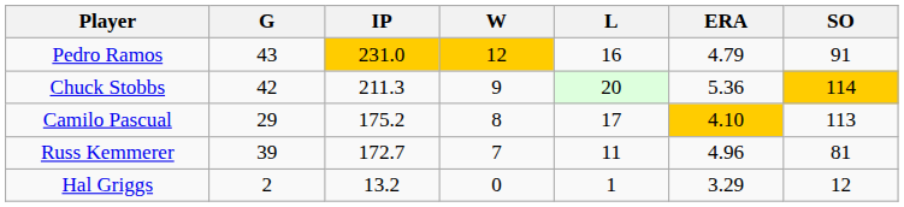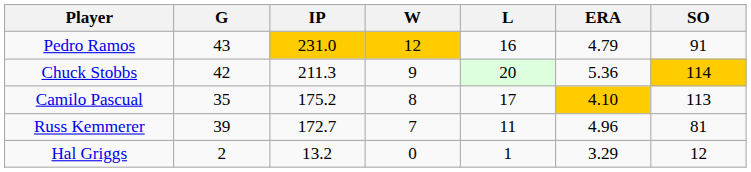Camilo Pascual | G: 29 -> 35
